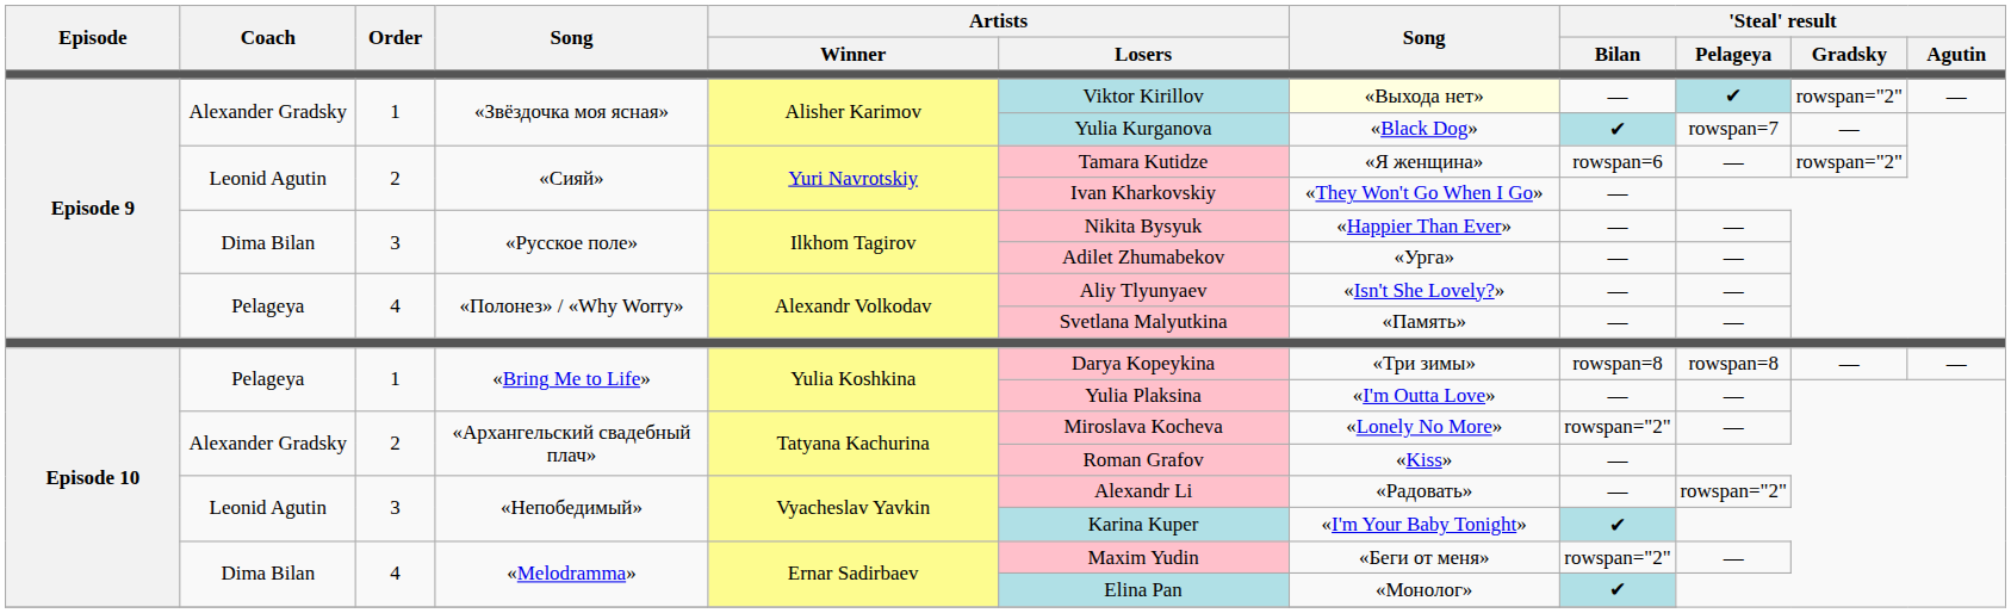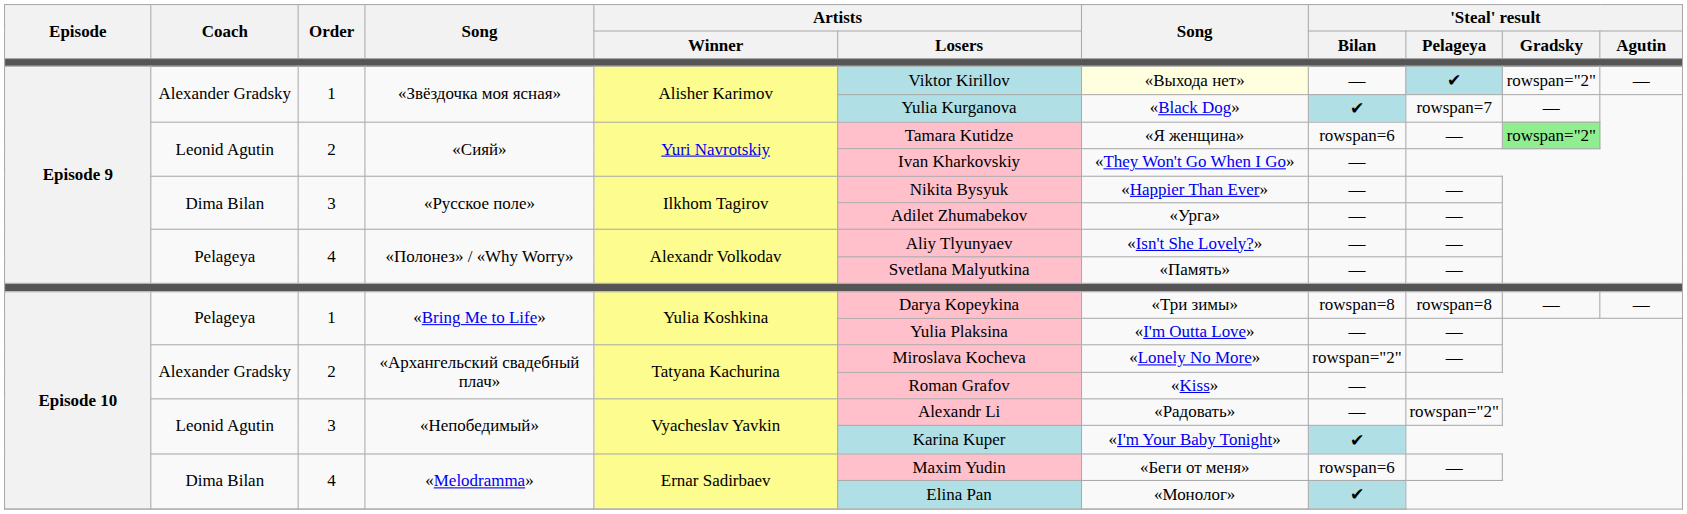row 6 | 'Steal' result / Gradsky: no background -> lightgreen background
row 19 | 'Steal' result / Bilan: rowspan="2" -> rowspan=6
